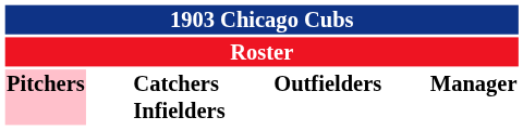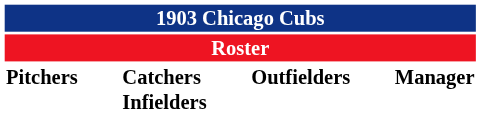Pitchers | column 1: pink background -> no background
